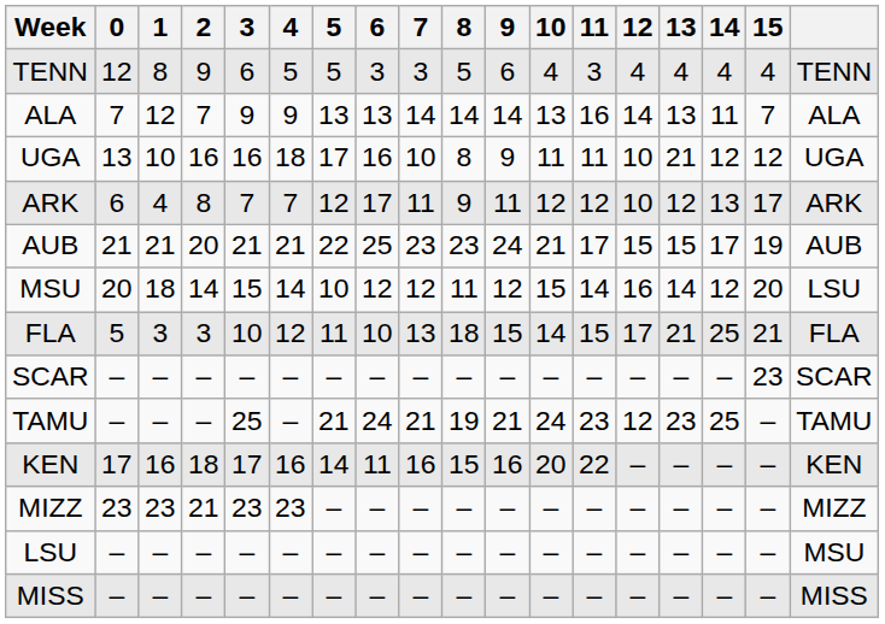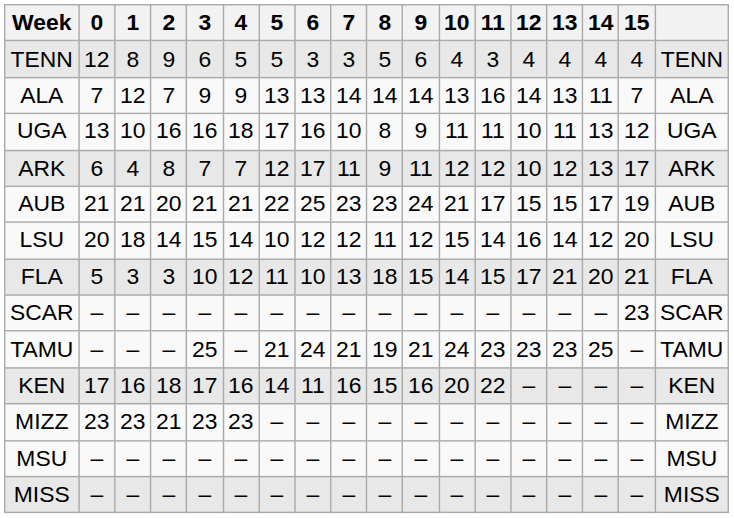row 4 | 13: 21 -> 11
row 4 | 14: 12 -> 13
row 7 | Week: MSU -> LSU
row 8 | 14: 25 -> 20
row 10 | 12: 12 -> 23
row 13 | Week: LSU -> MSU
